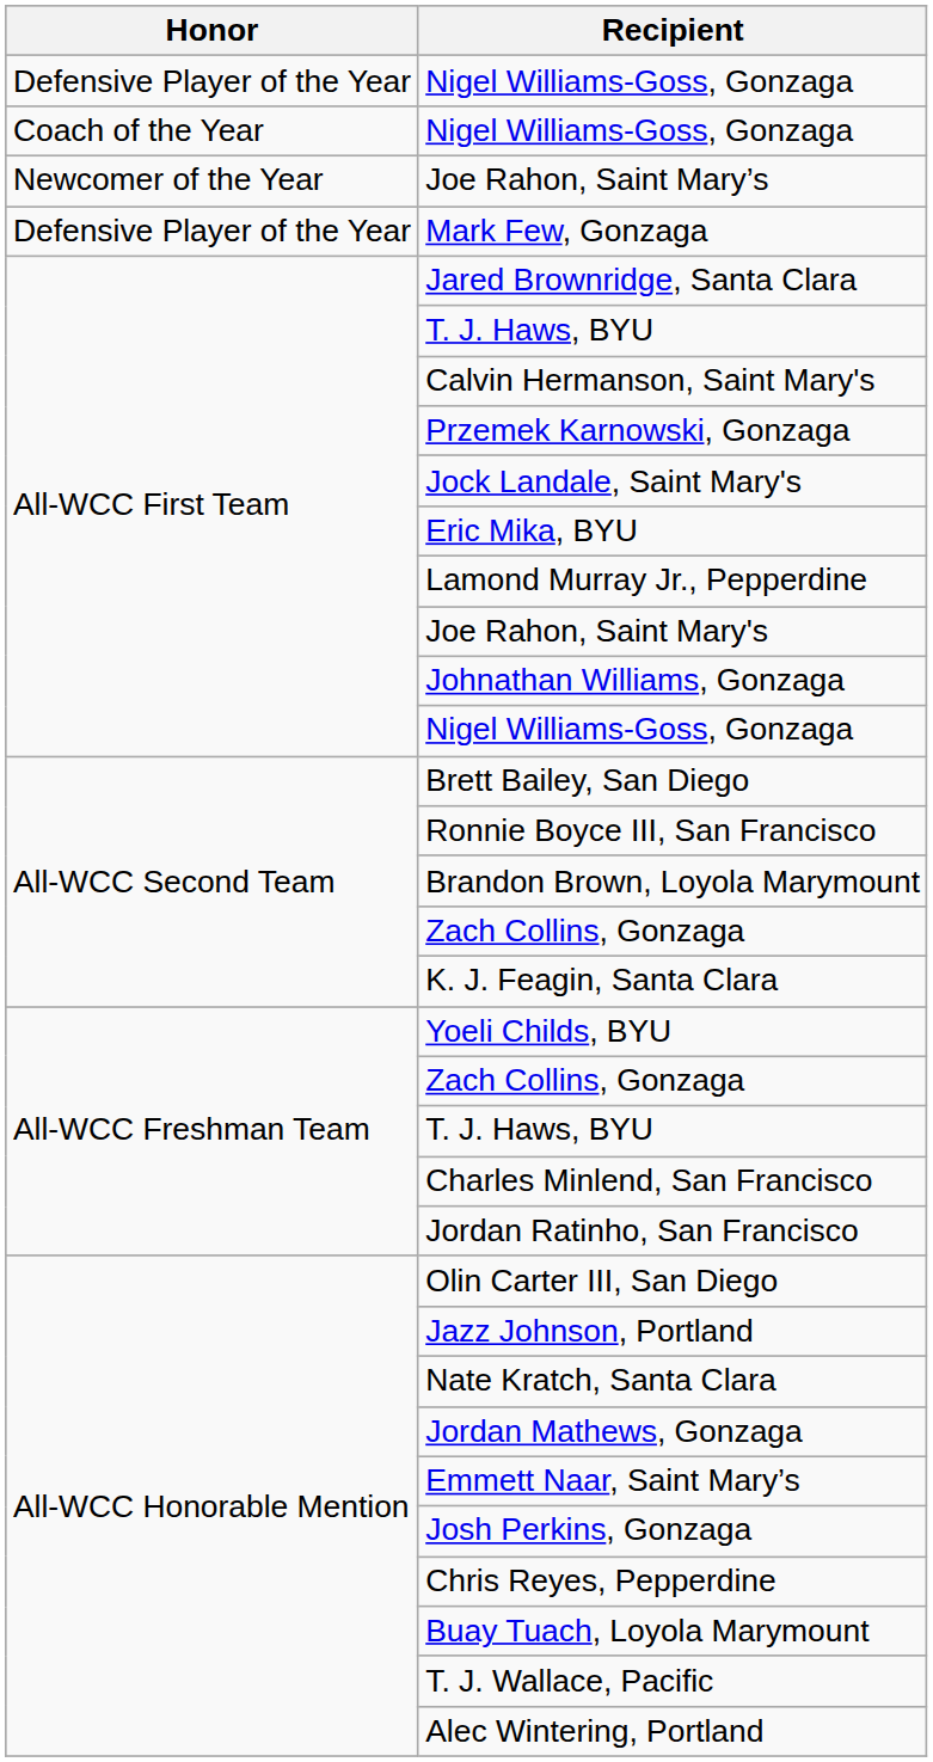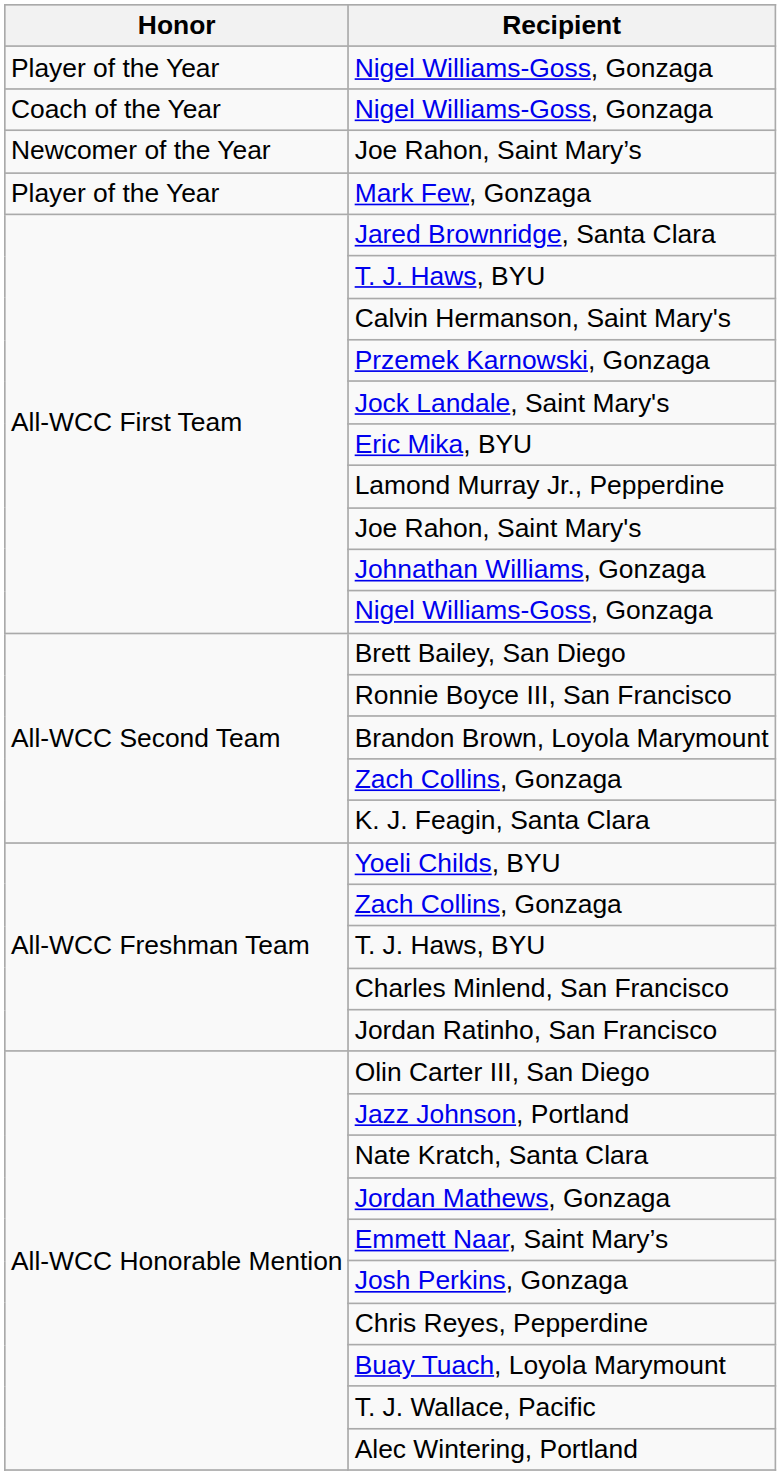row 2 | Honor: Defensive Player of the Year -> Player of the Year
row 5 | Honor: Defensive Player of the Year -> Player of the Year
